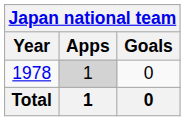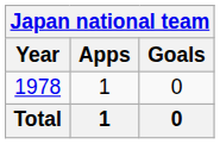1978 | Apps: lightgrey background -> no background
